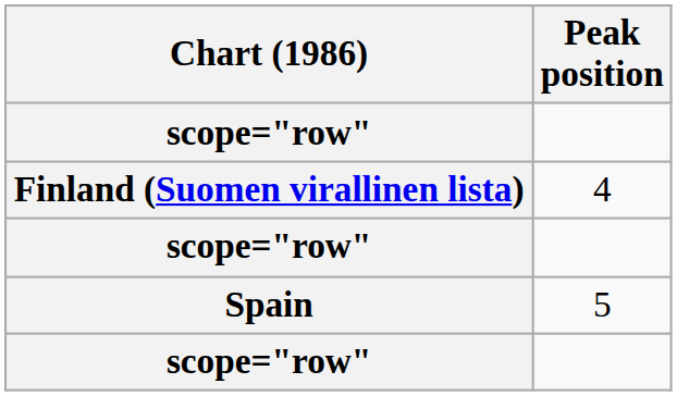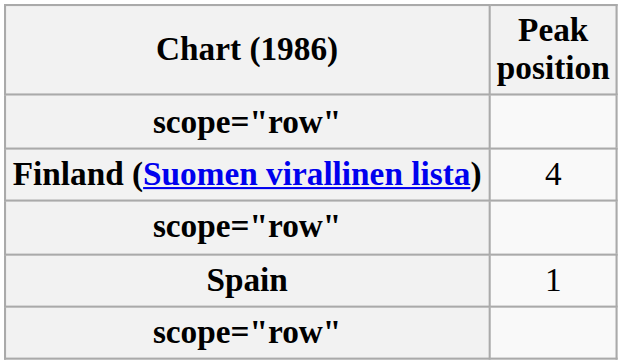Spain | Peak position: 5 -> 1
